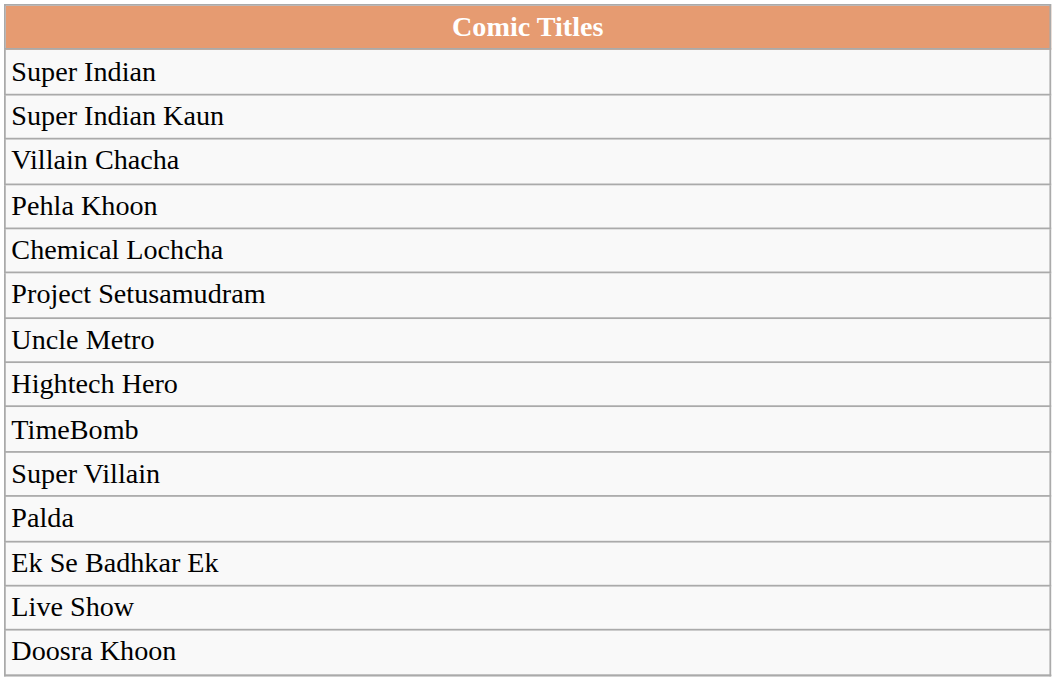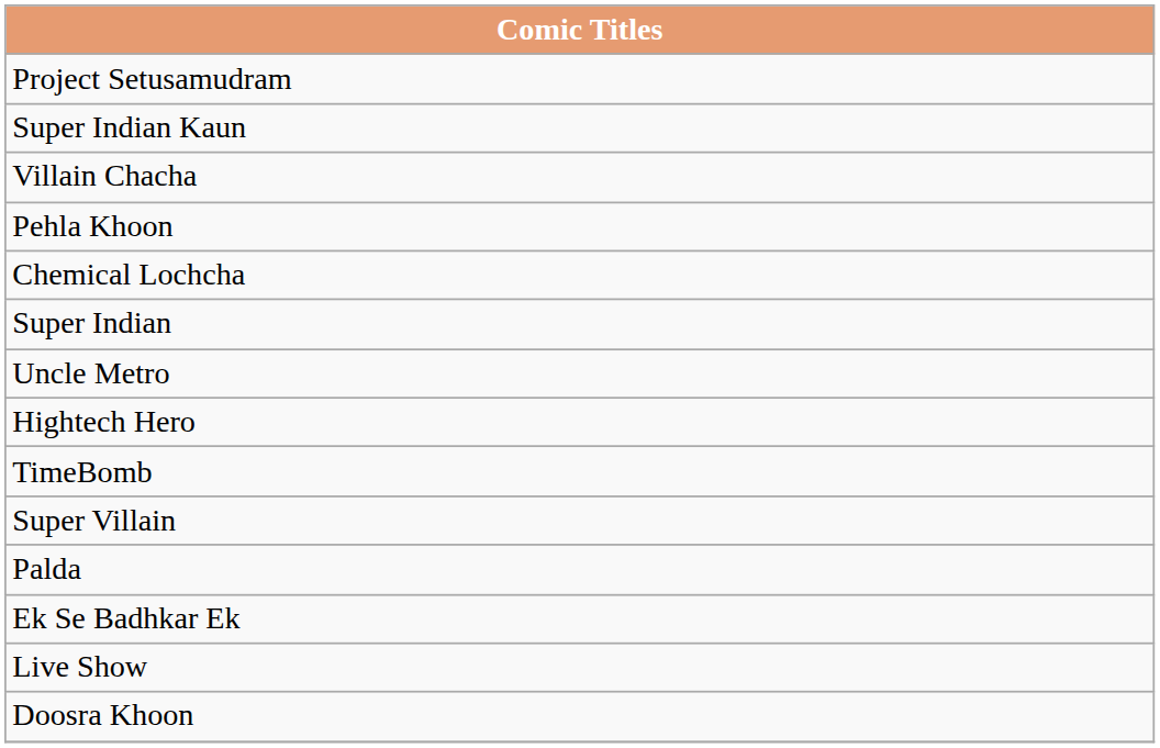row 2 | column 1: Super Indian -> Project Setusamudram
row 7 | column 1: Project Setusamudram -> Super Indian
